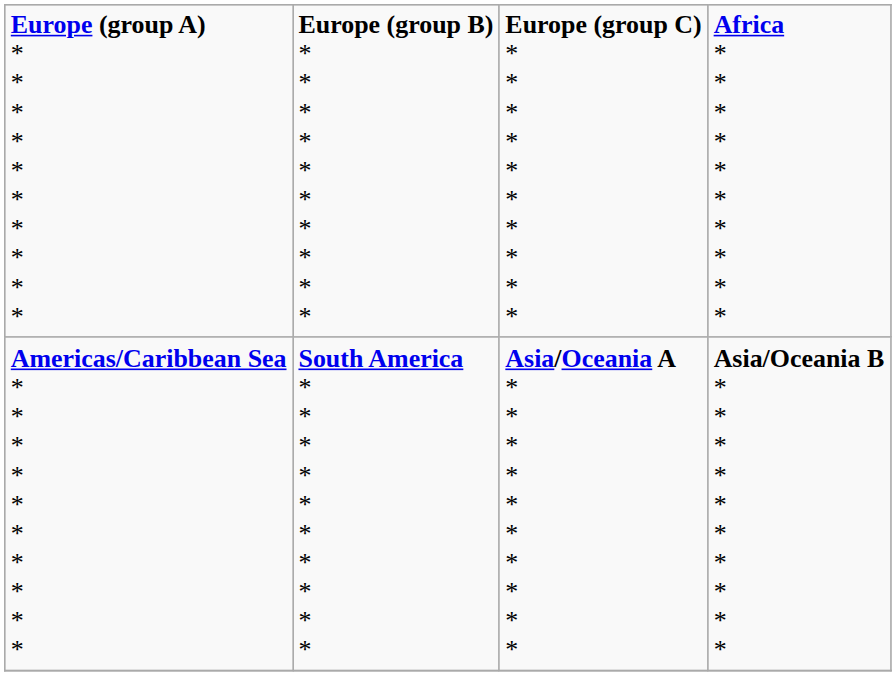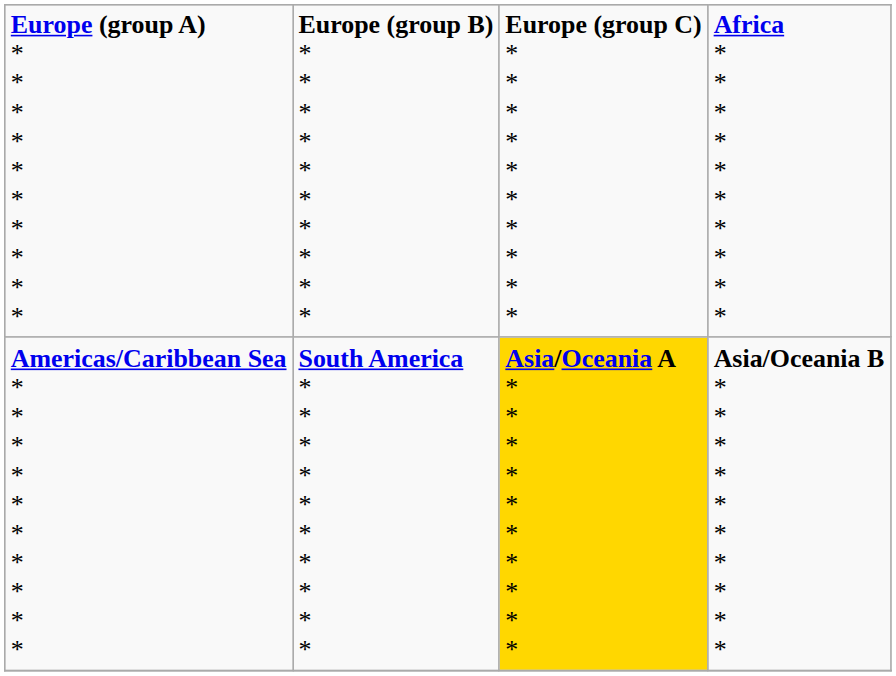Americas/Caribbean Sea * * * * * * * * * * | column 3: no background -> gold background
